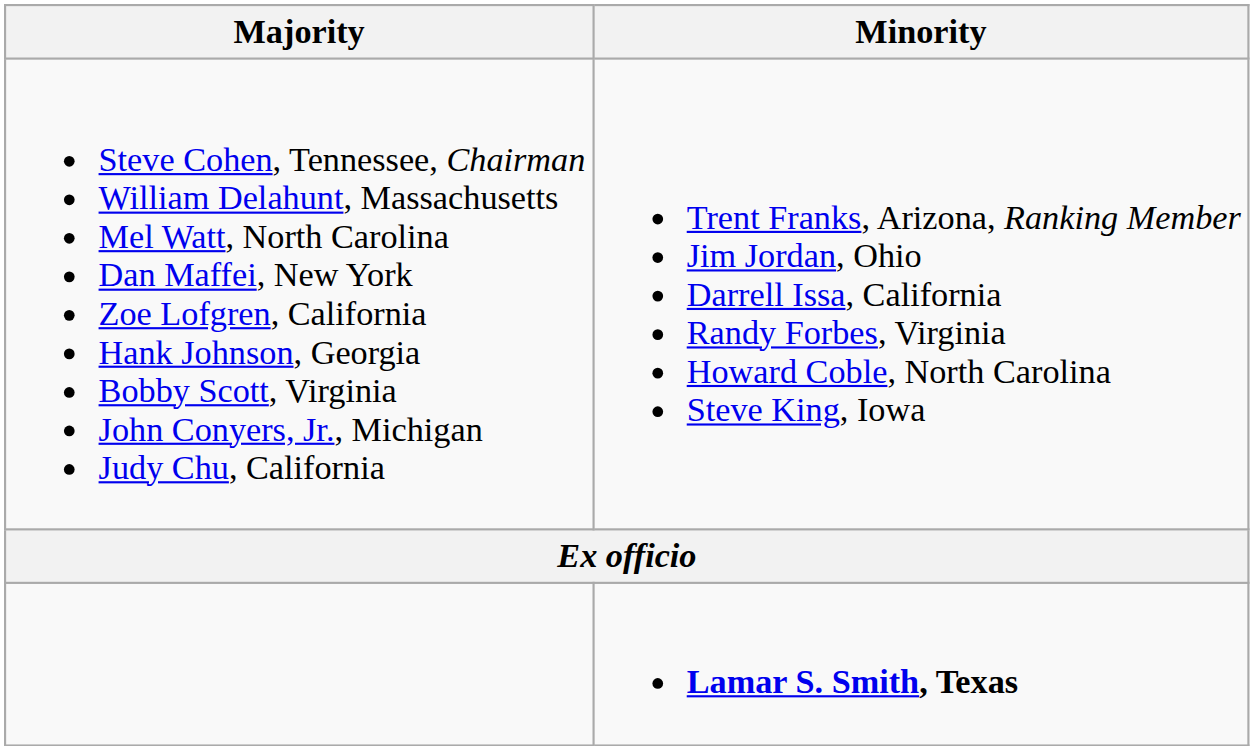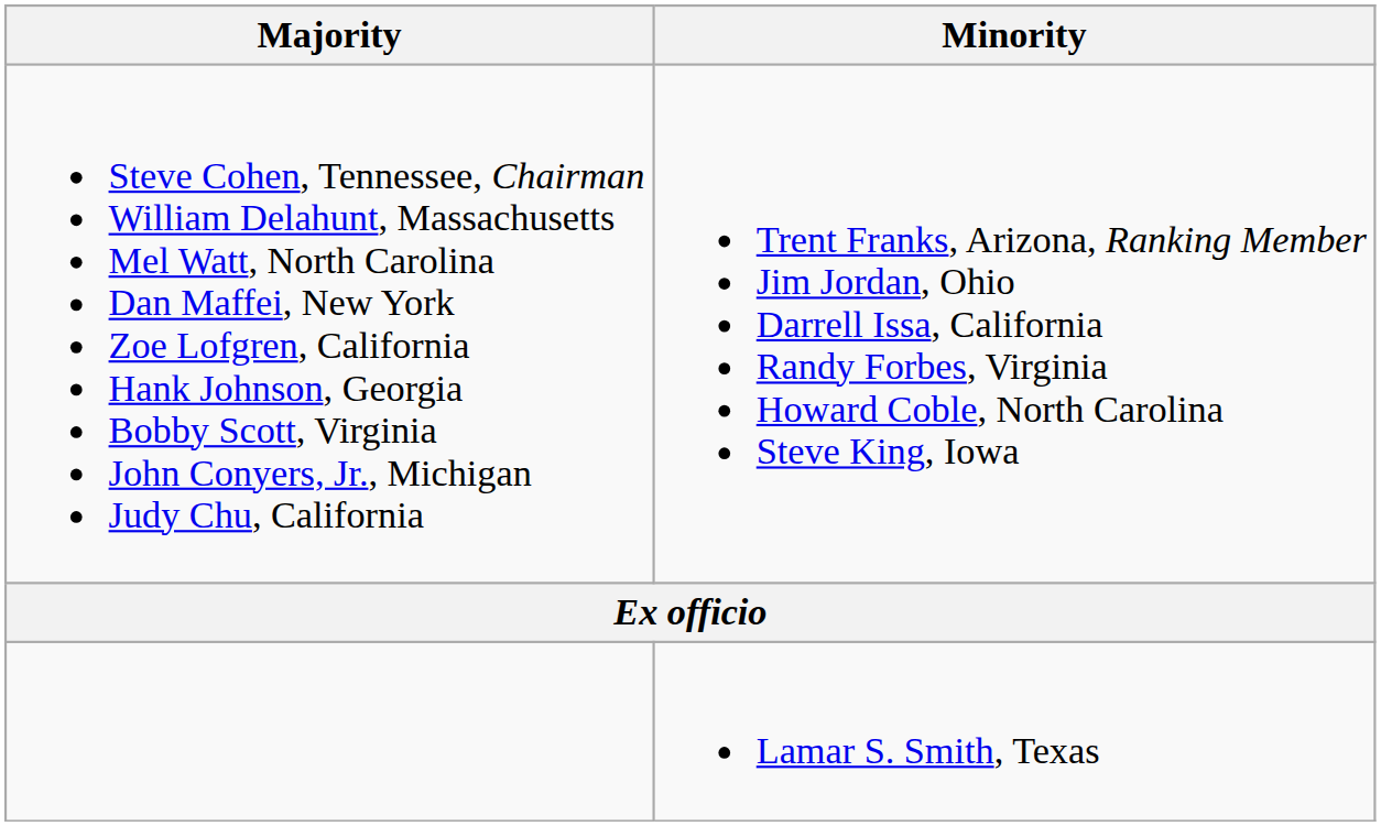row 4 | Minority: bold -> normal
